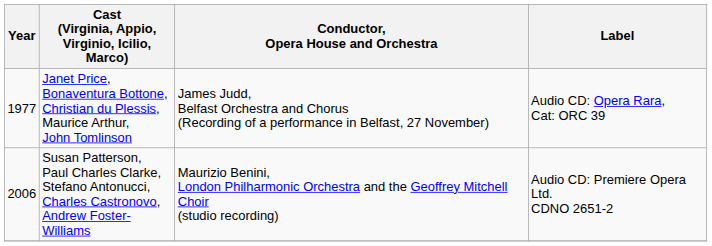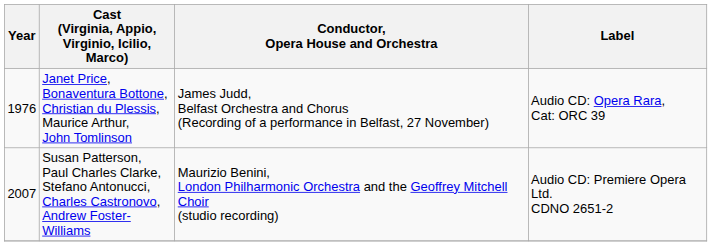row 2 | Year: 1977 -> 1976
row 3 | Year: 2006 -> 2007
